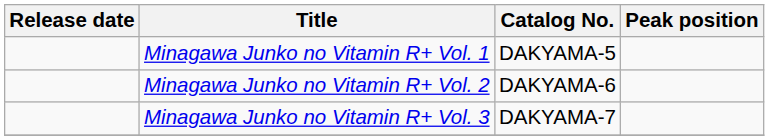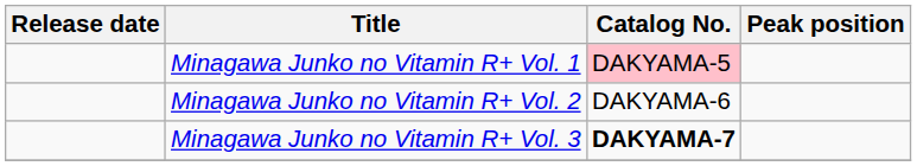Minagawa Junko no Vitamin R+ Vol. 1 | Catalog No.: no background -> pink background
Minagawa Junko no Vitamin R+ Vol. 3 | Catalog No.: normal -> bold
